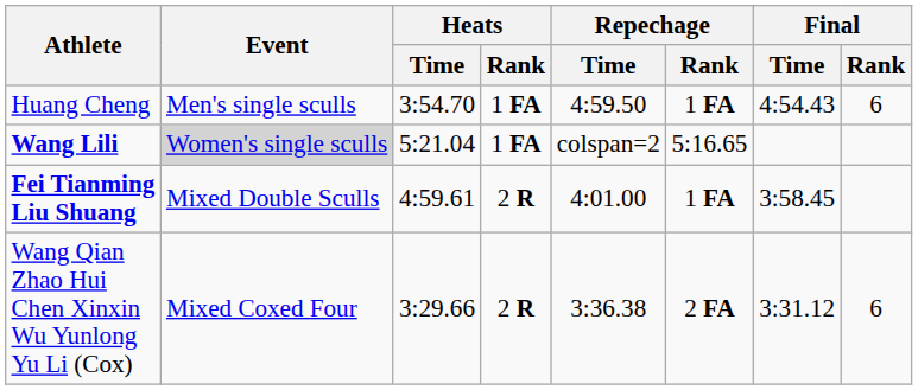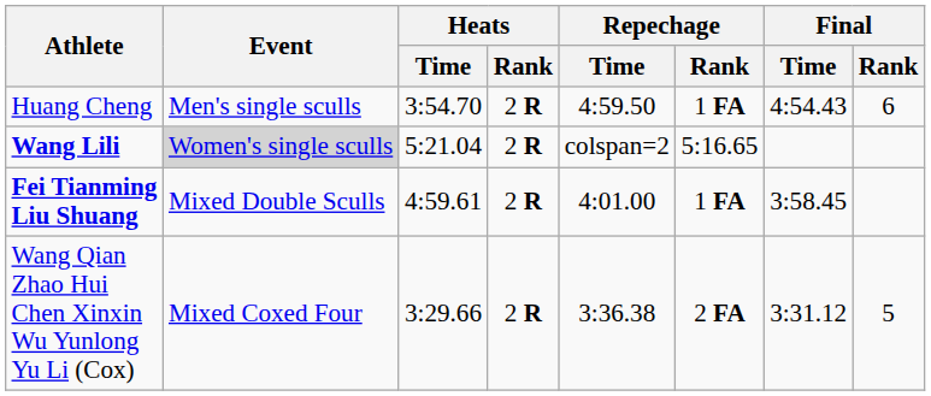Huang Cheng | Heats / Rank: 1 FA -> 2 R
Wang Lili | Heats / Rank: 1 FA -> 2 R
Wang Qian Zhao Hui Chen Xinxin Wu Yunlong Yu Li (Cox) | Final / Rank: 6 -> 5
